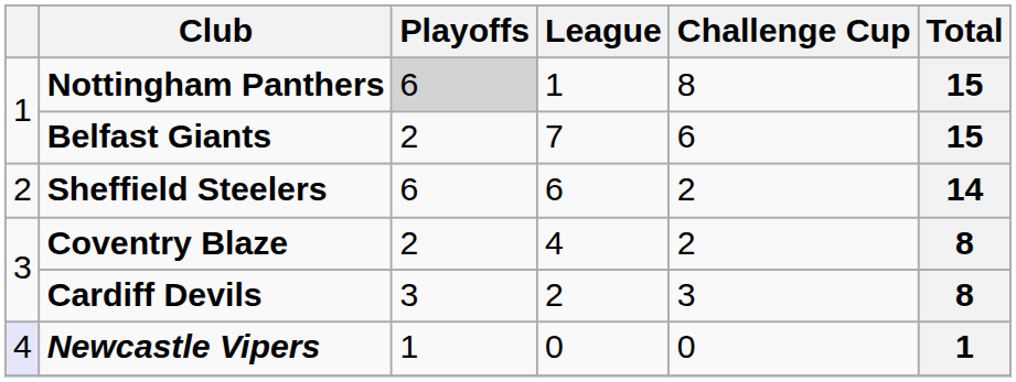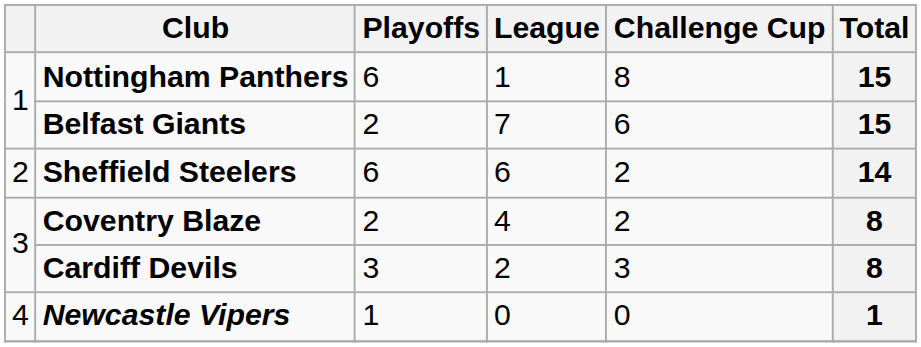Nottingham Panthers | Playoffs: lightgrey background -> no background
Newcastle Vipers | column 1: lavender background -> no background
